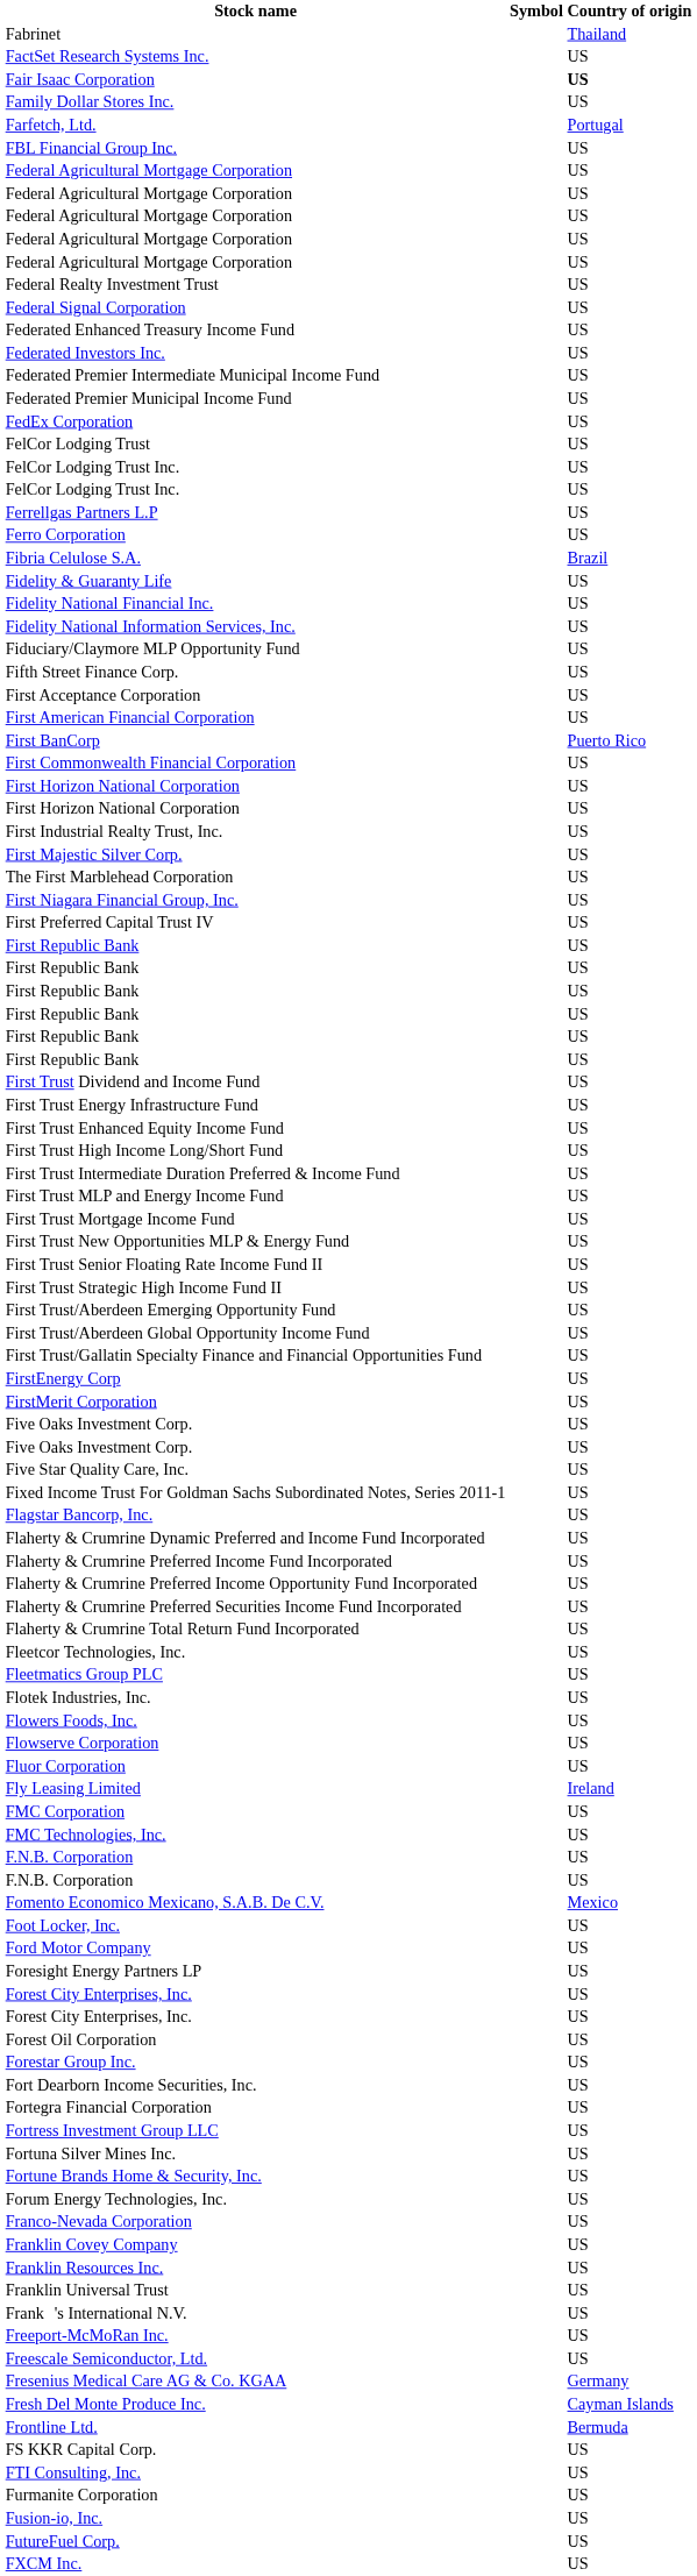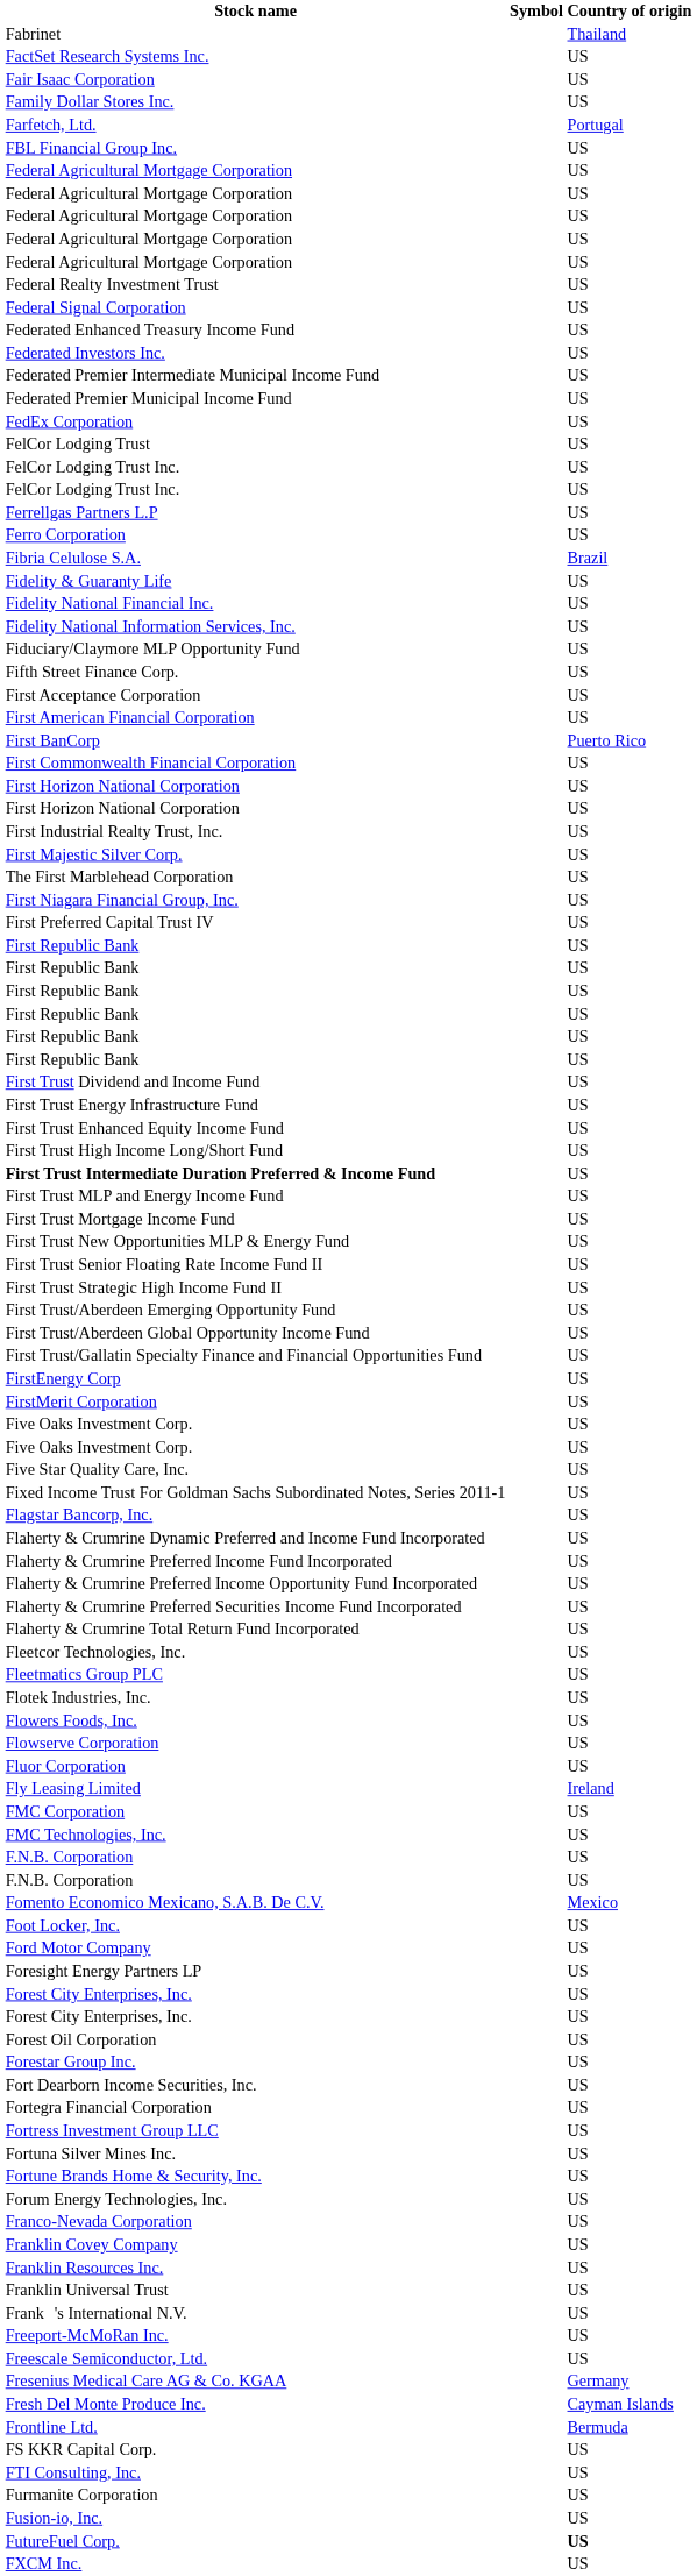Fair Isaac Corporation | Country of origin: bold -> normal
First Trust Intermediate Duration Preferred & Income Fund | Stock name: normal -> bold
FutureFuel Corp. | Country of origin: normal -> bold
